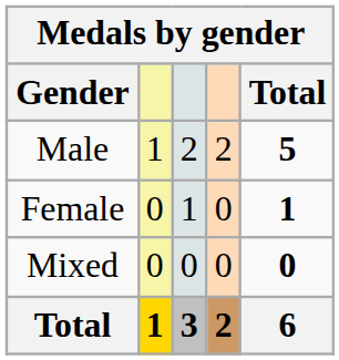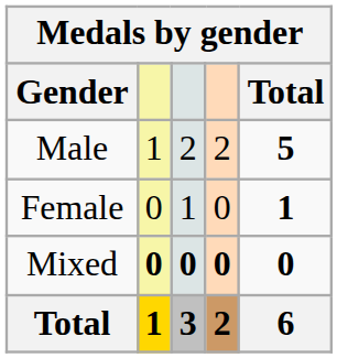Mixed | column 2: normal -> bold
Mixed | column 3: normal -> bold
Mixed | column 4: normal -> bold
